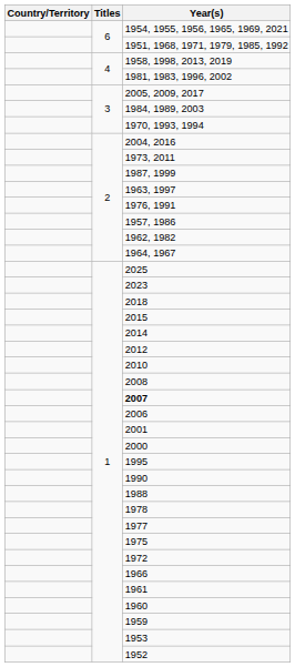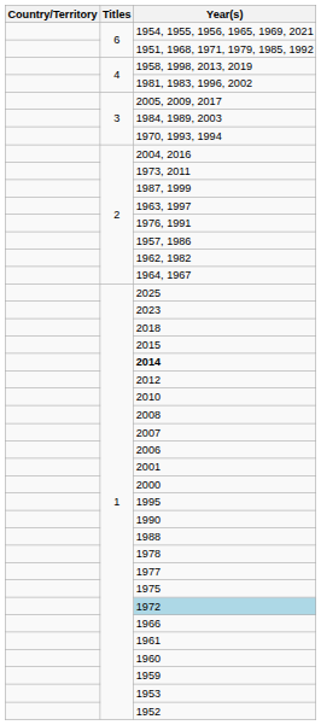2014 | Year(s): normal -> bold
2007 | Year(s): bold -> normal
1972 | Year(s): no background -> lightblue background
